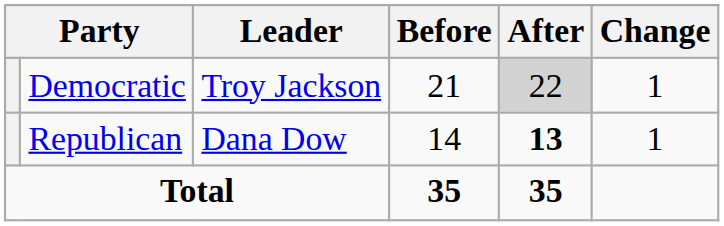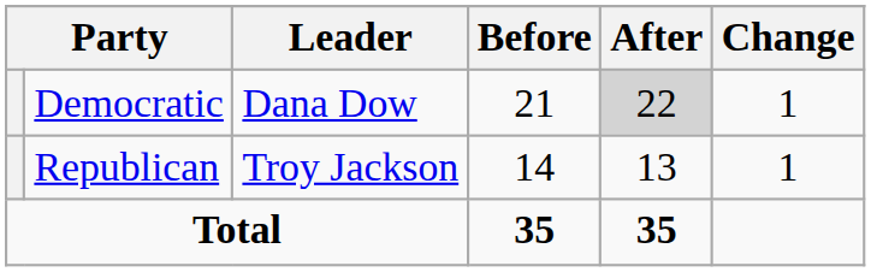Democratic | Leader: Troy Jackson -> Dana Dow
Republican | Leader: Dana Dow -> Troy Jackson
Republican | After: bold -> normal
